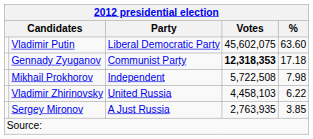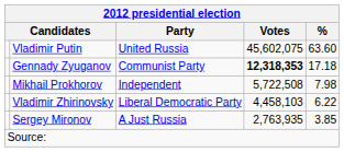Vladimir Putin | Party: Liberal Democratic Party -> United Russia
Vladimir Zhirinovsky | Party: United Russia -> Liberal Democratic Party
